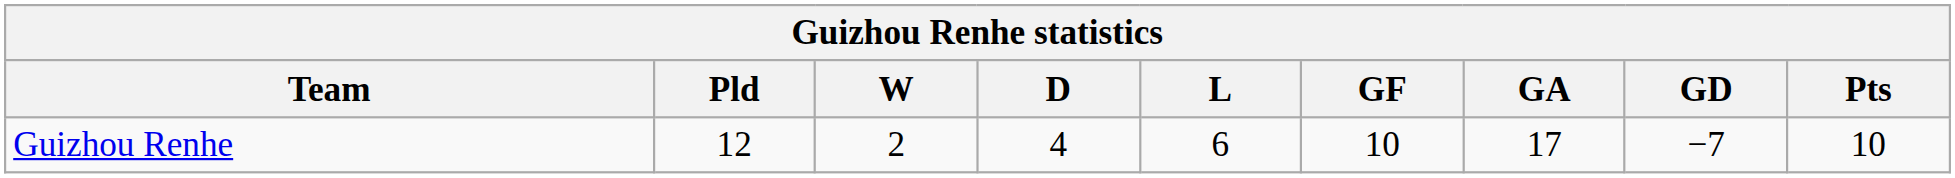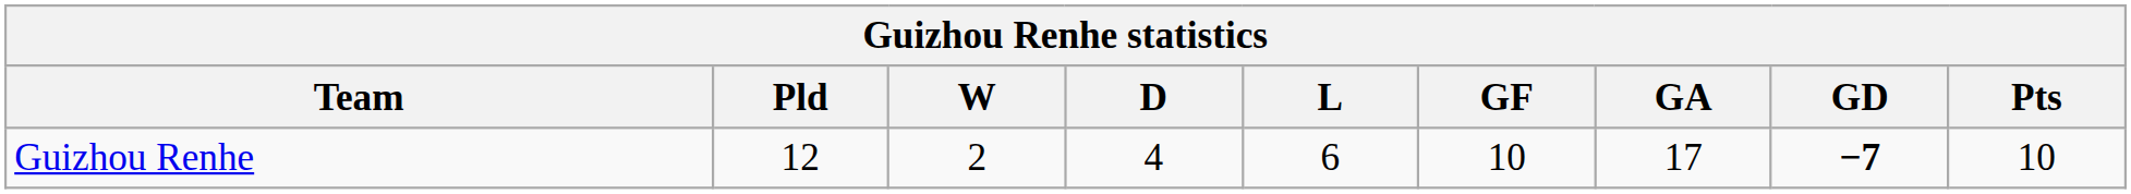Guizhou Renhe | GD: normal -> bold
